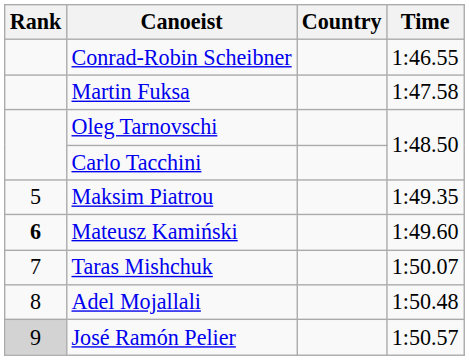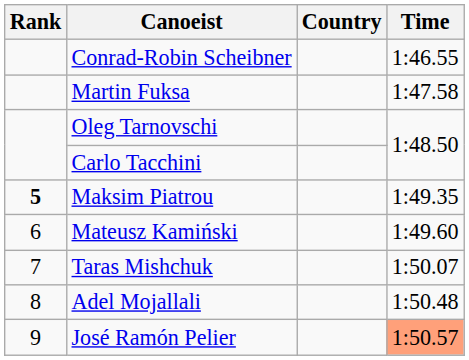Maksim Piatrou | Rank: normal -> bold
Mateusz Kamiński | Rank: bold -> normal
José Ramón Pelier | Rank: lightgrey background -> no background
José Ramón Pelier | Time: no background -> lightsalmon background
